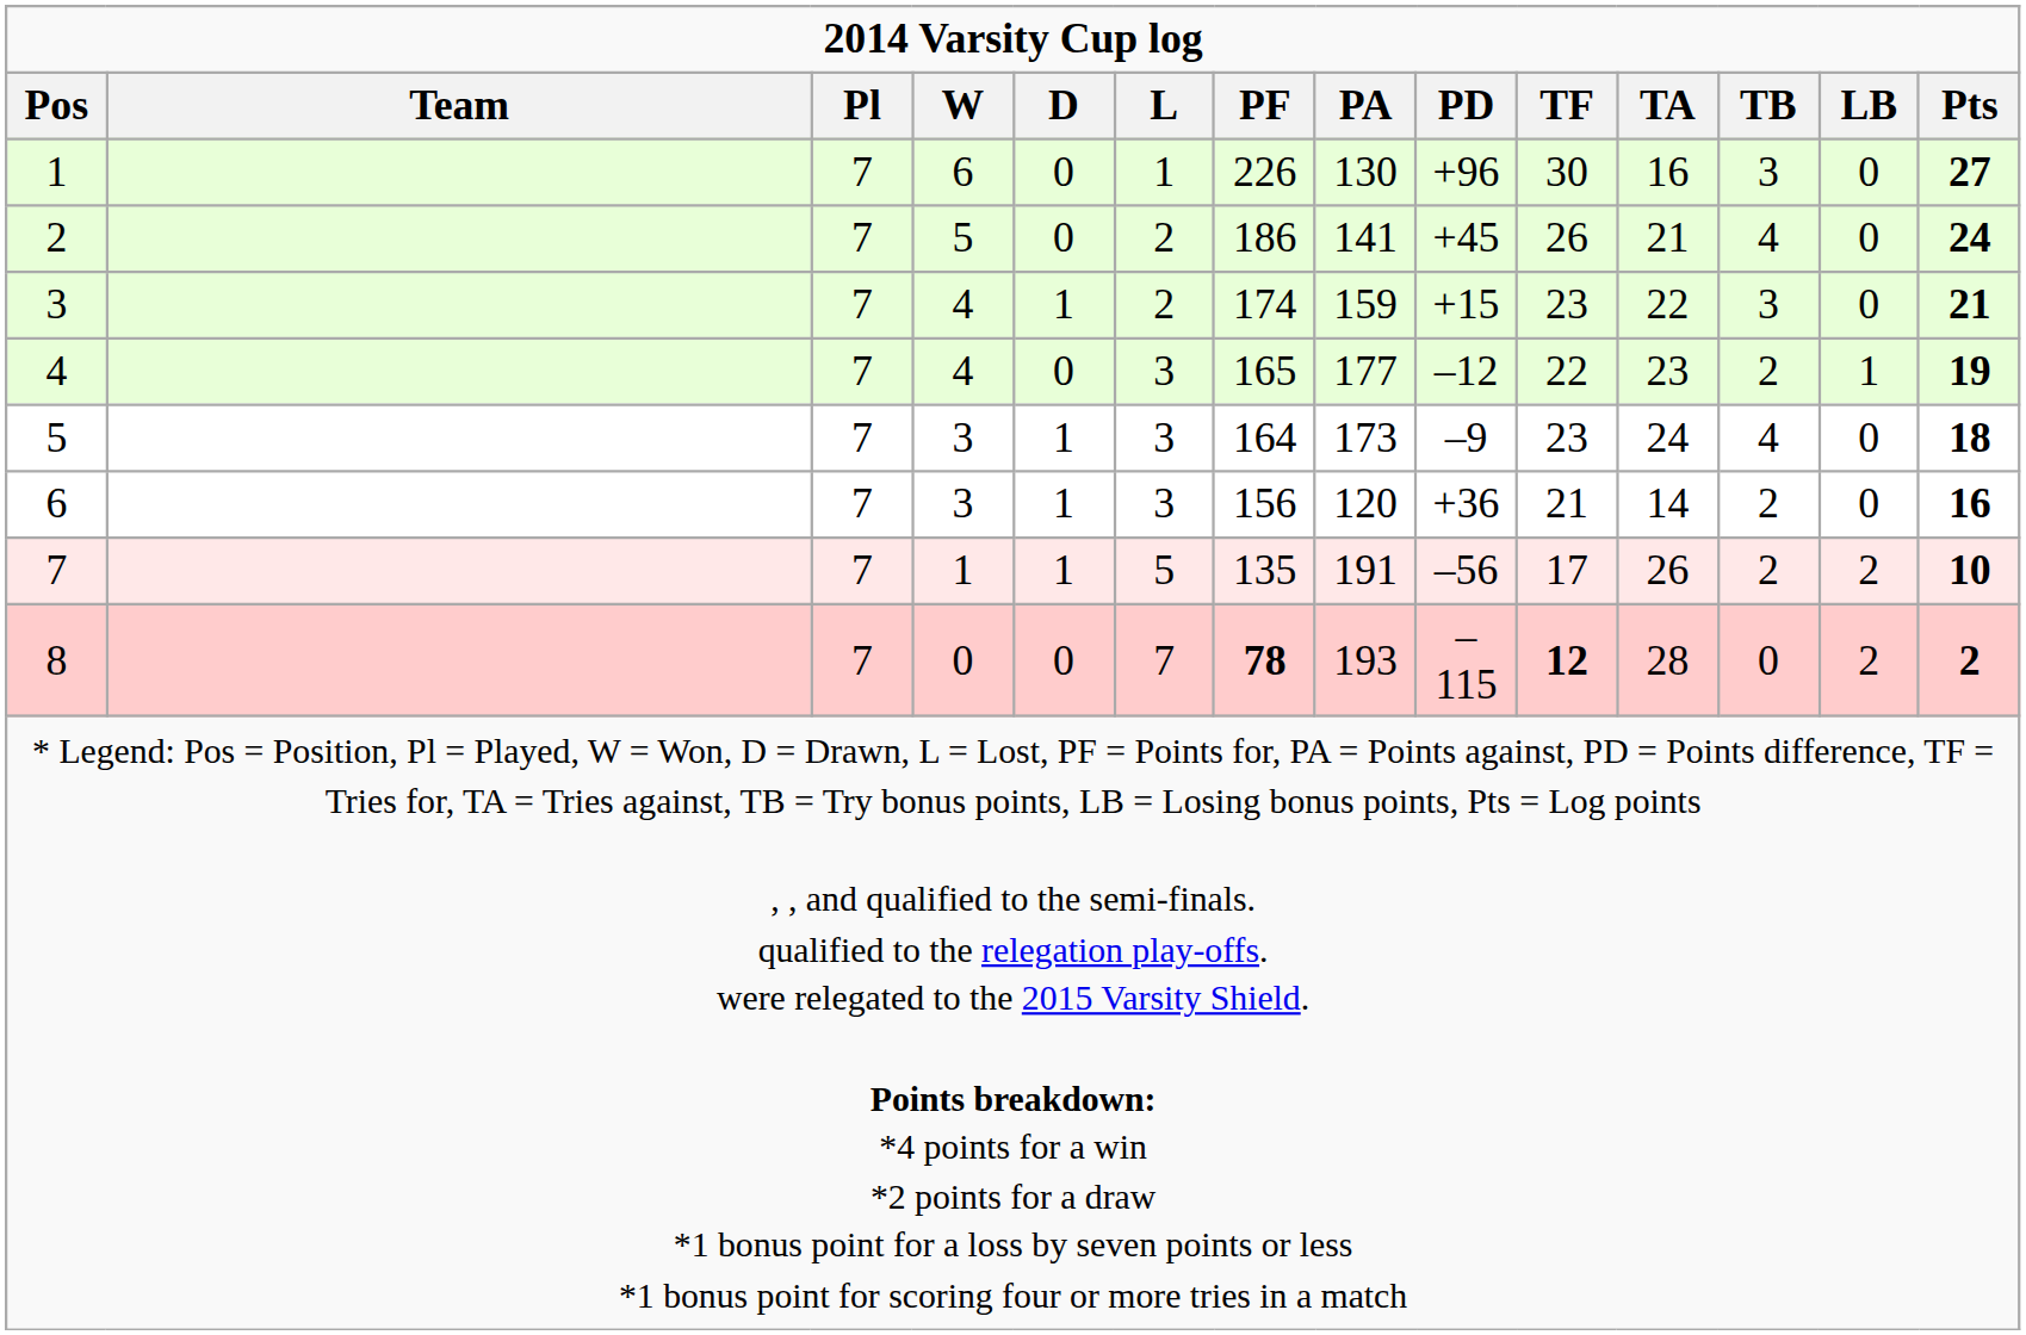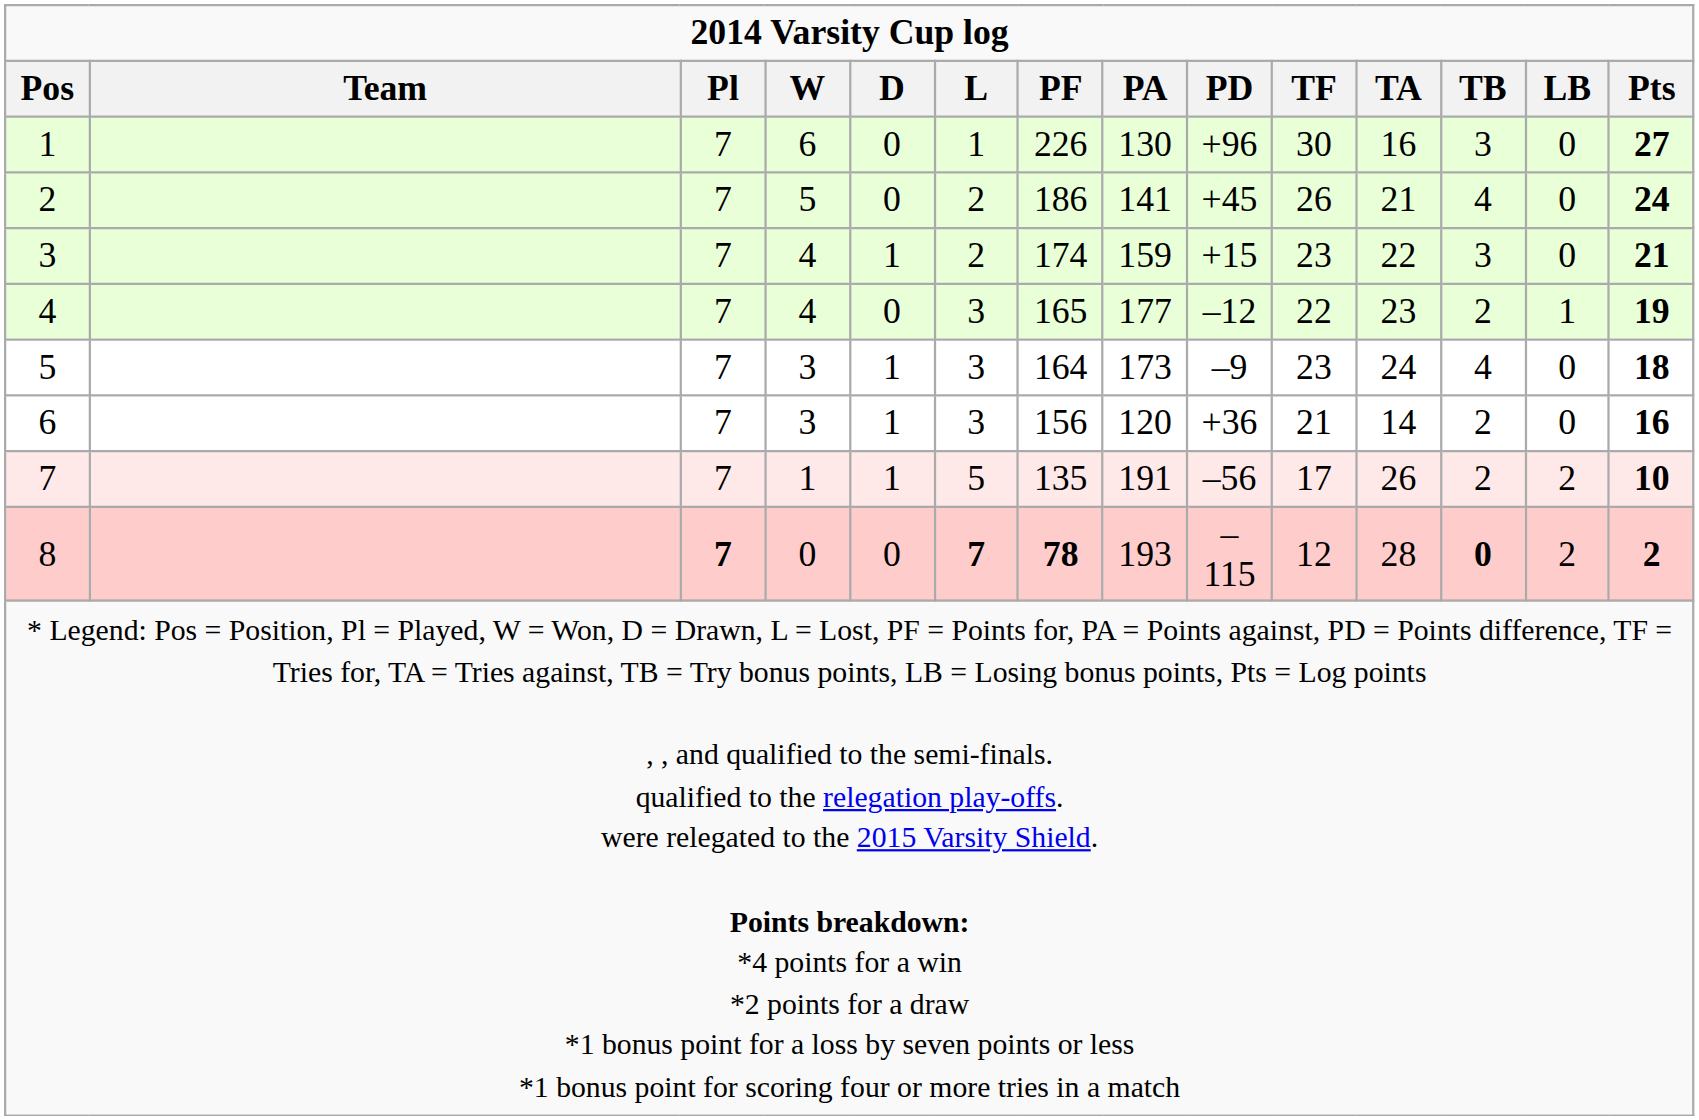8 | Pl: normal -> bold
8 | L: normal -> bold
8 | TF: bold -> normal
8 | TB: normal -> bold
